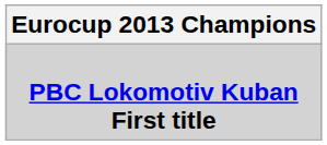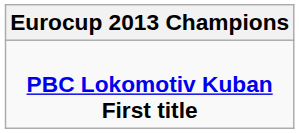row 2 | column 1: lightgrey background -> no background
